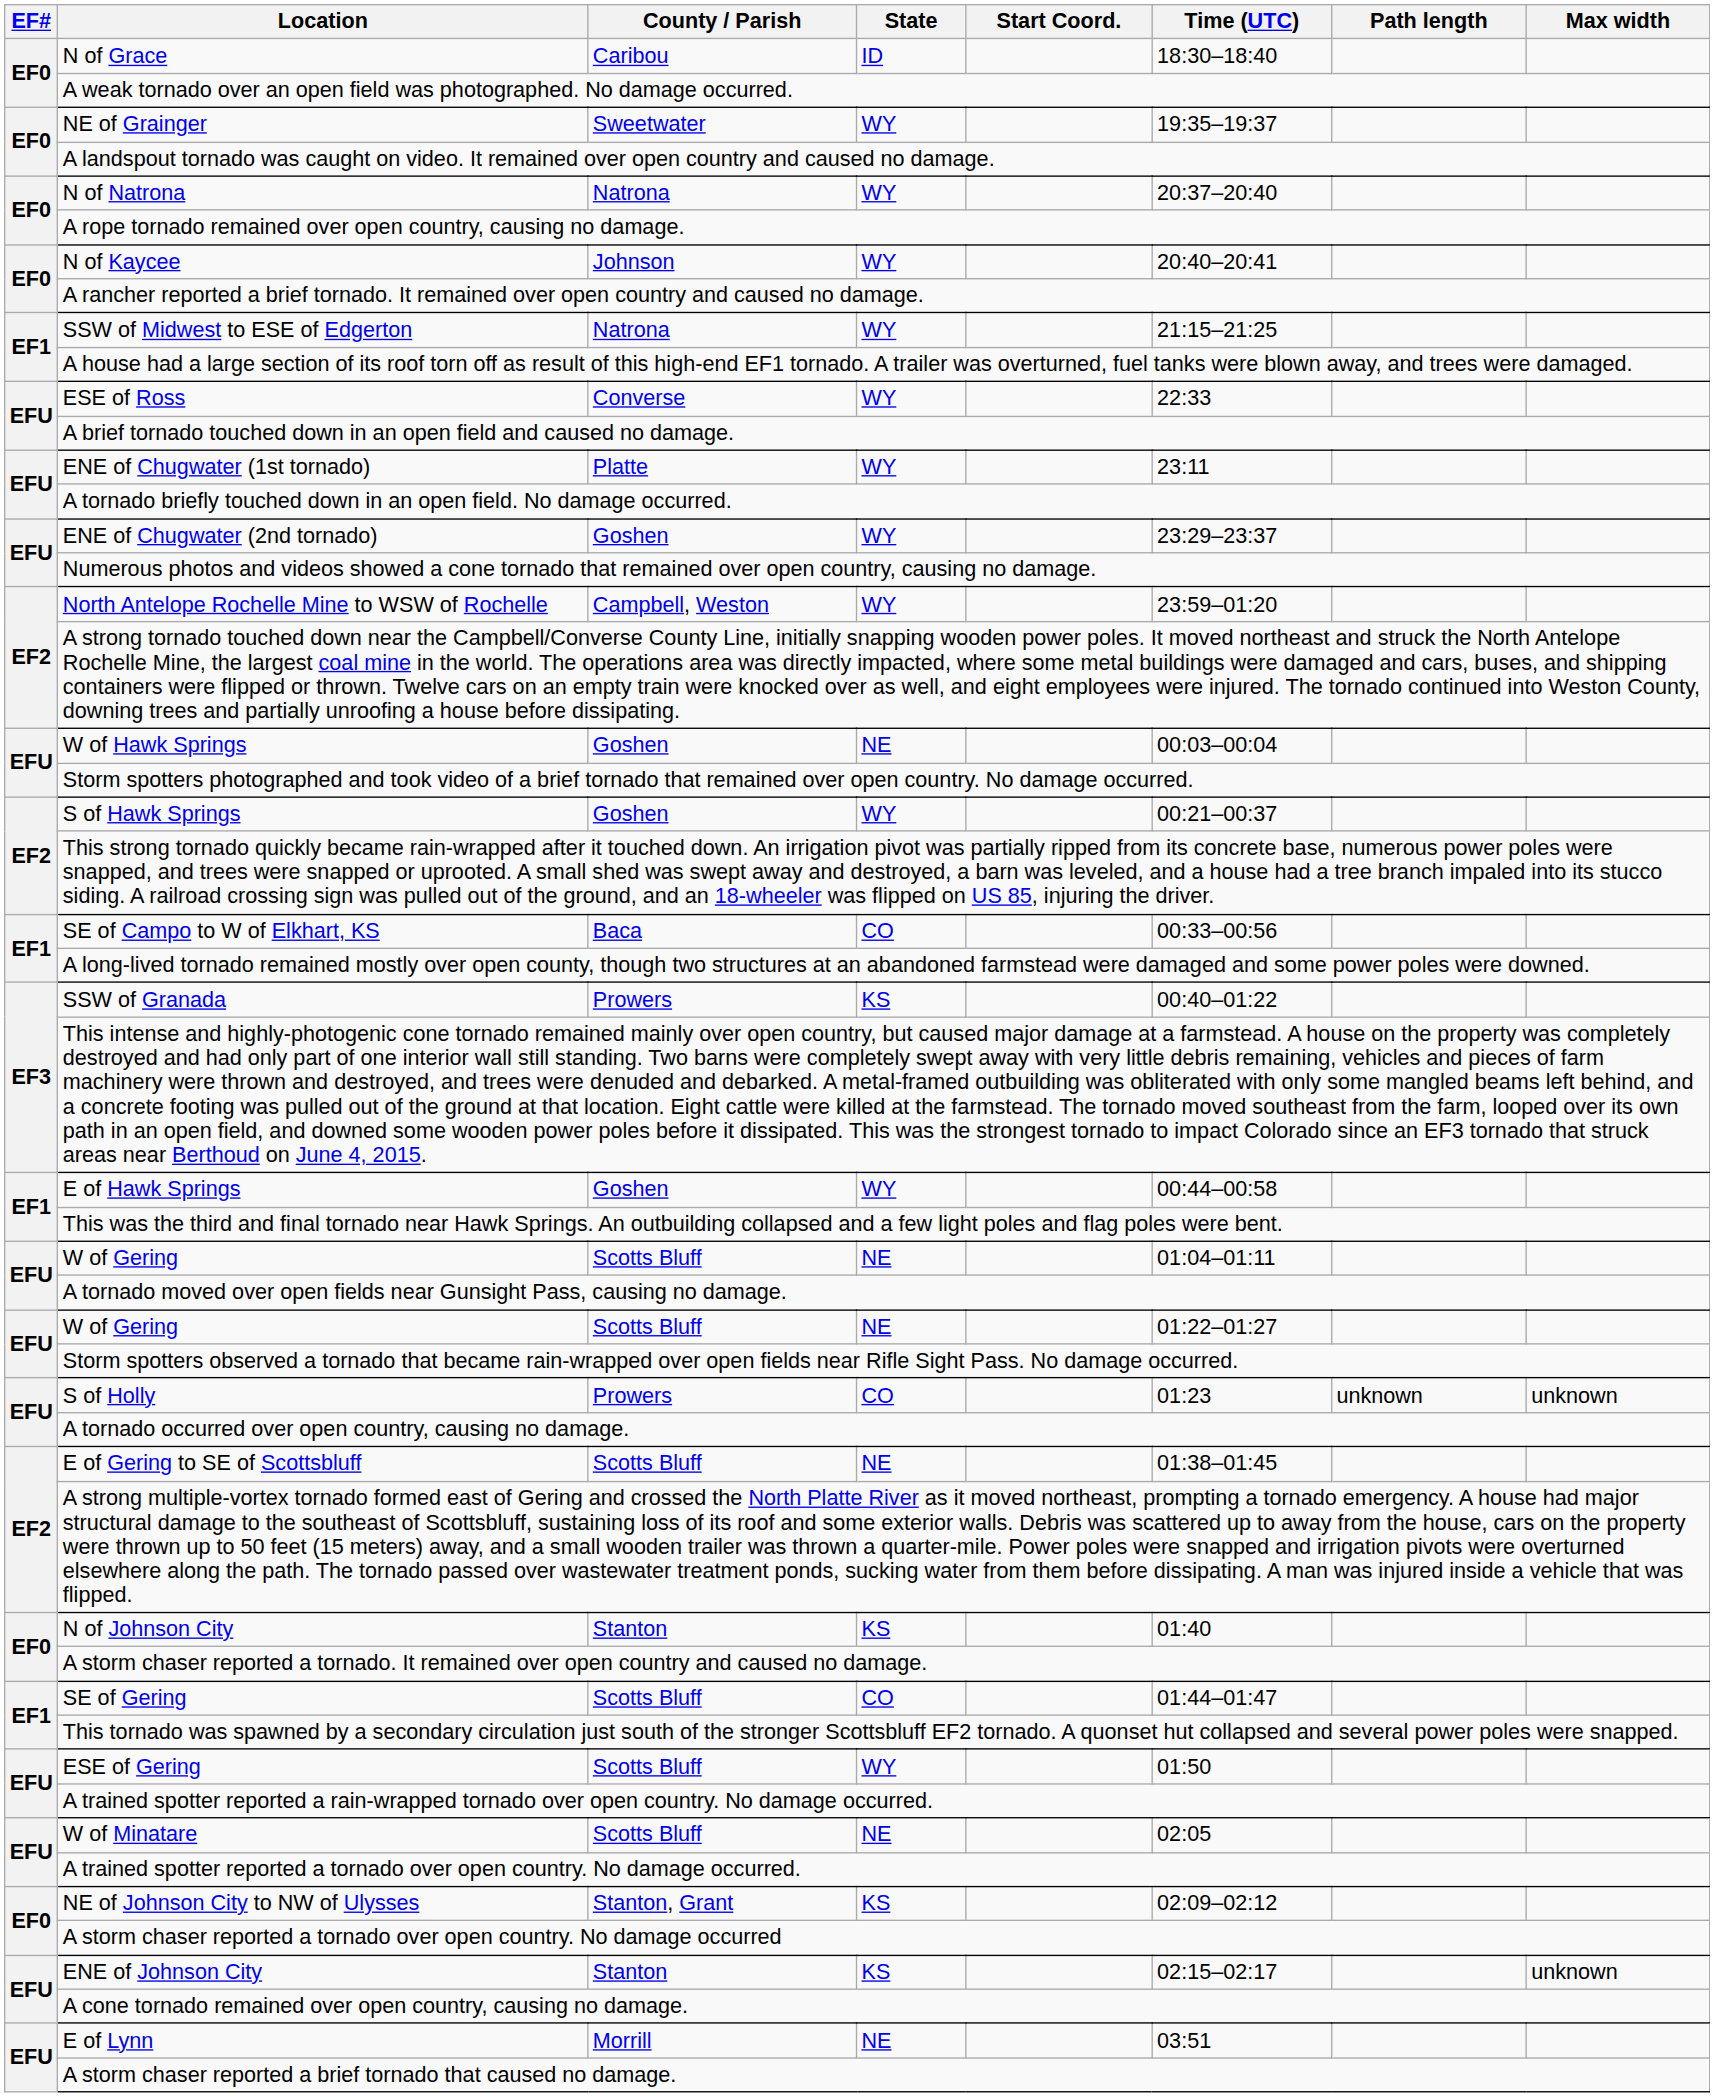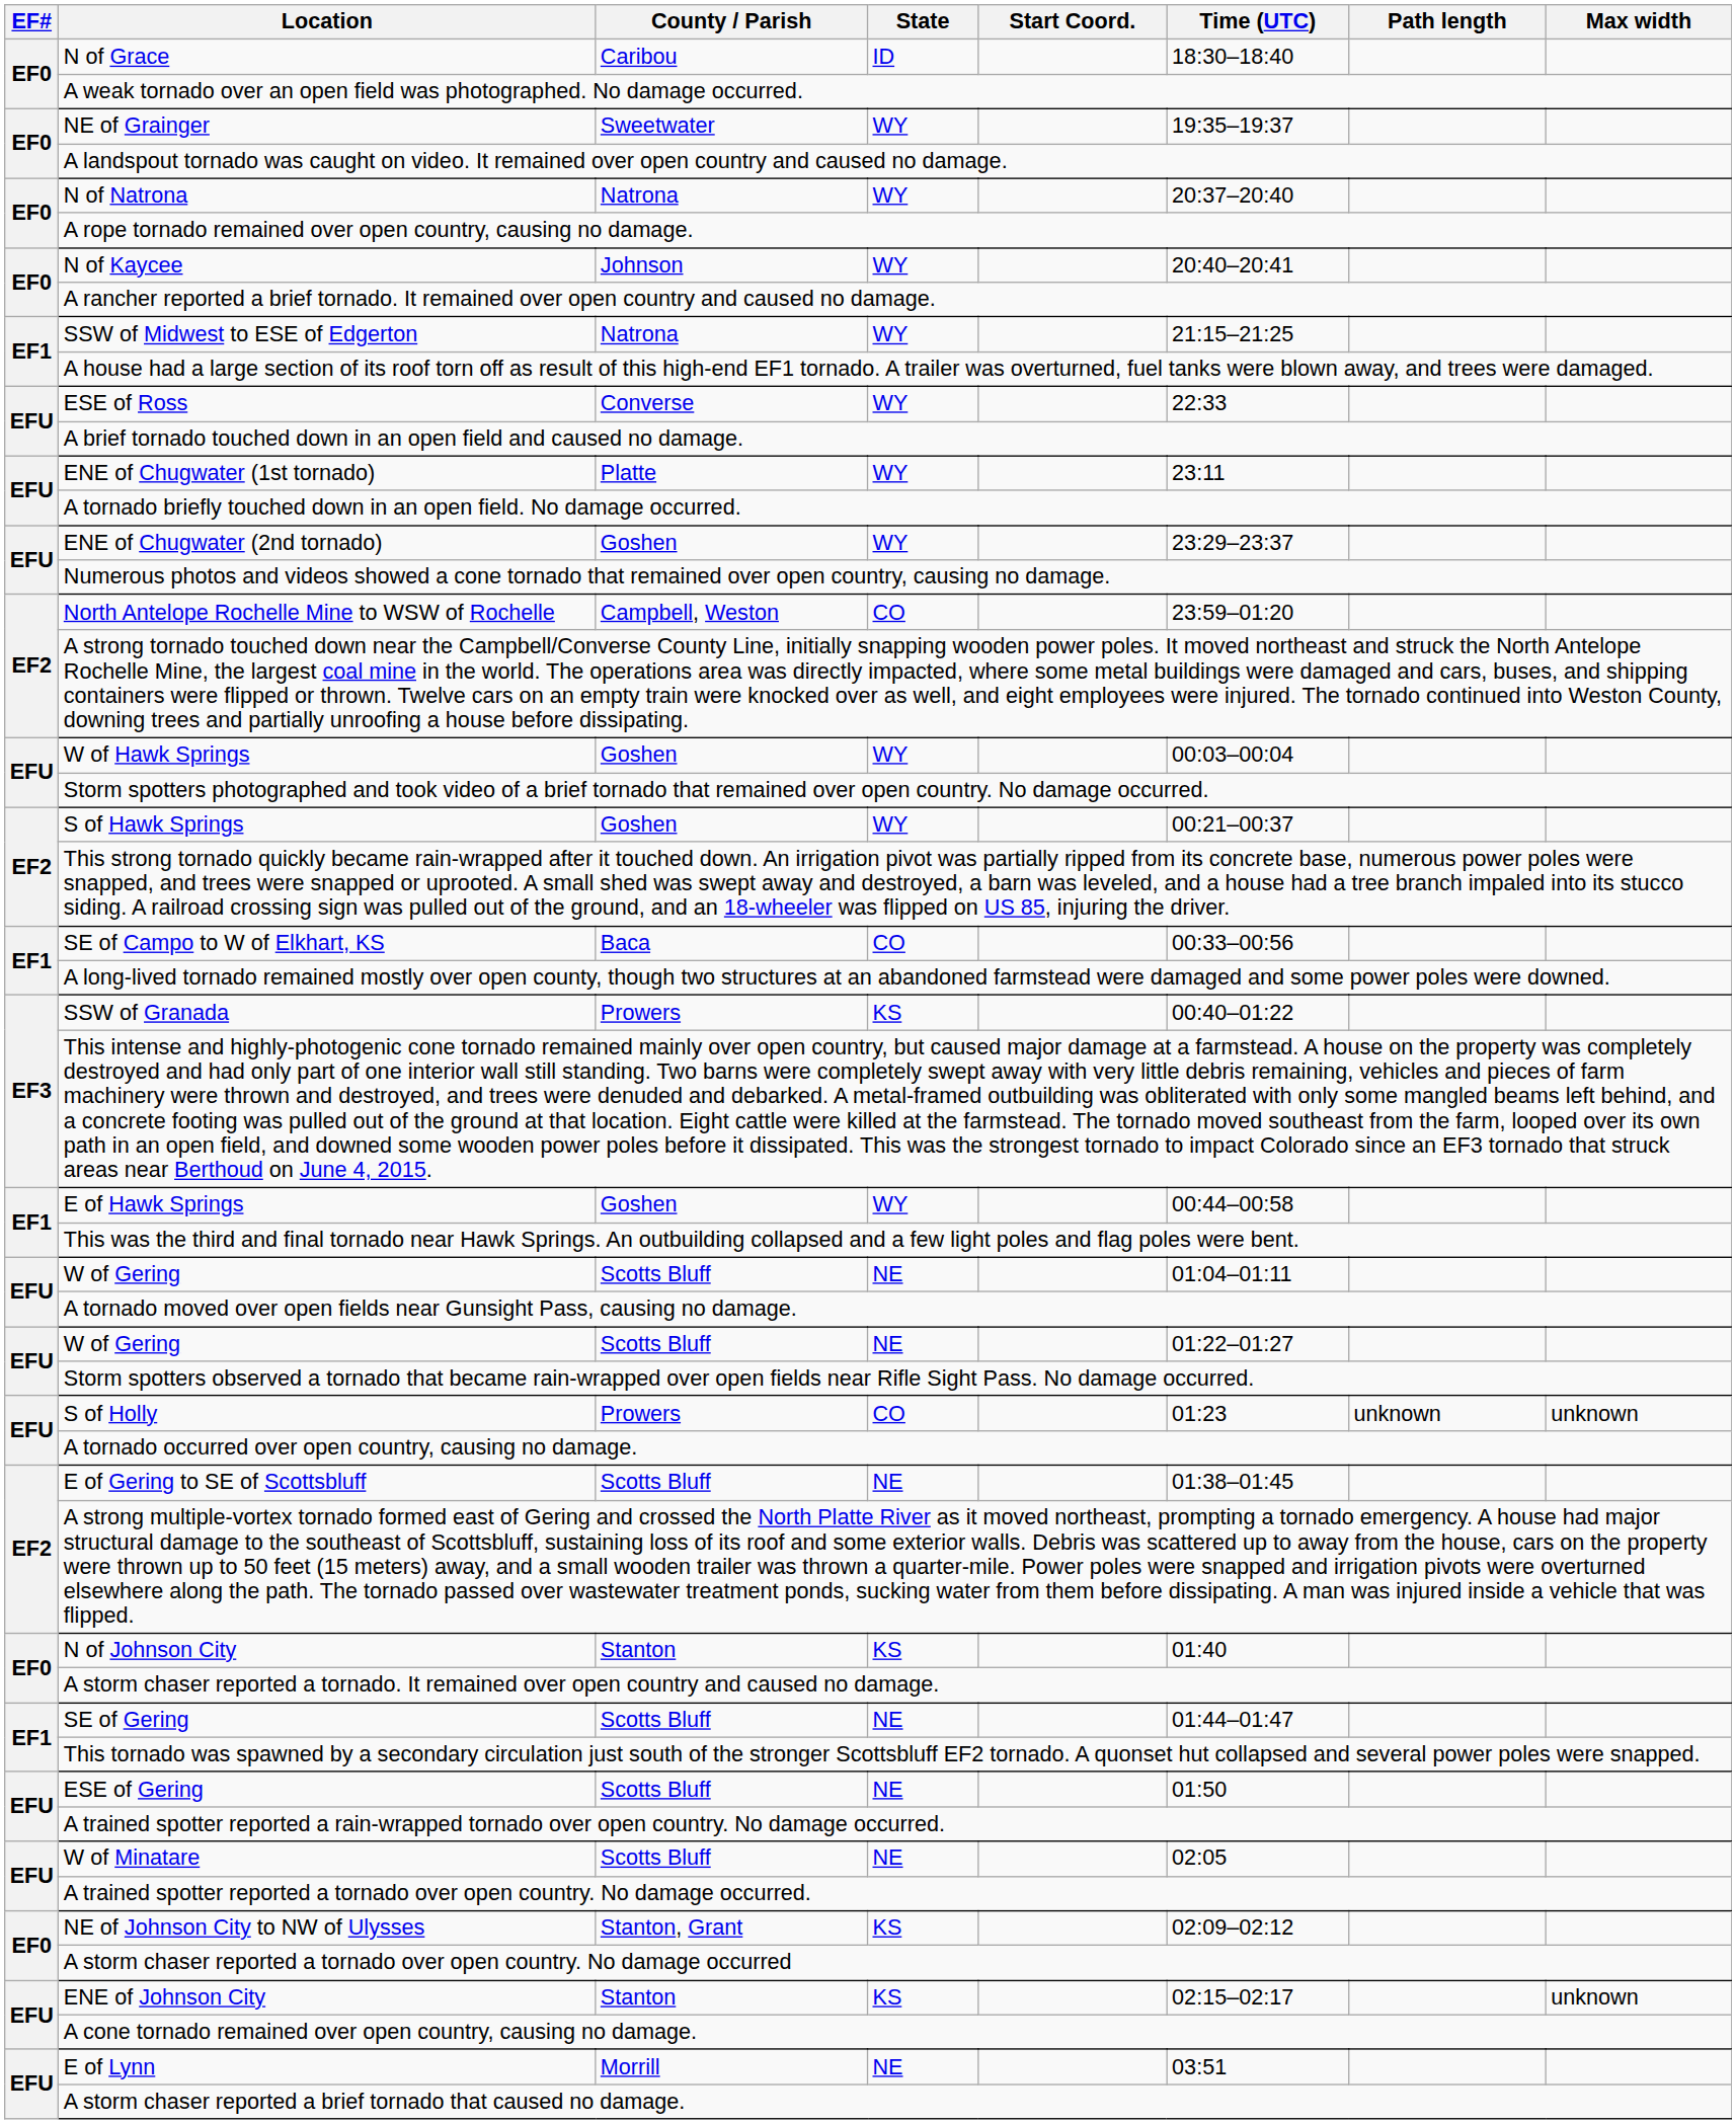North Antelope Rochelle Mine to WSW of Rochelle | State: WY -> CO
W of Hawk Springs | State: NE -> WY
SE of Gering | State: CO -> NE
ESE of Gering | State: WY -> NE
